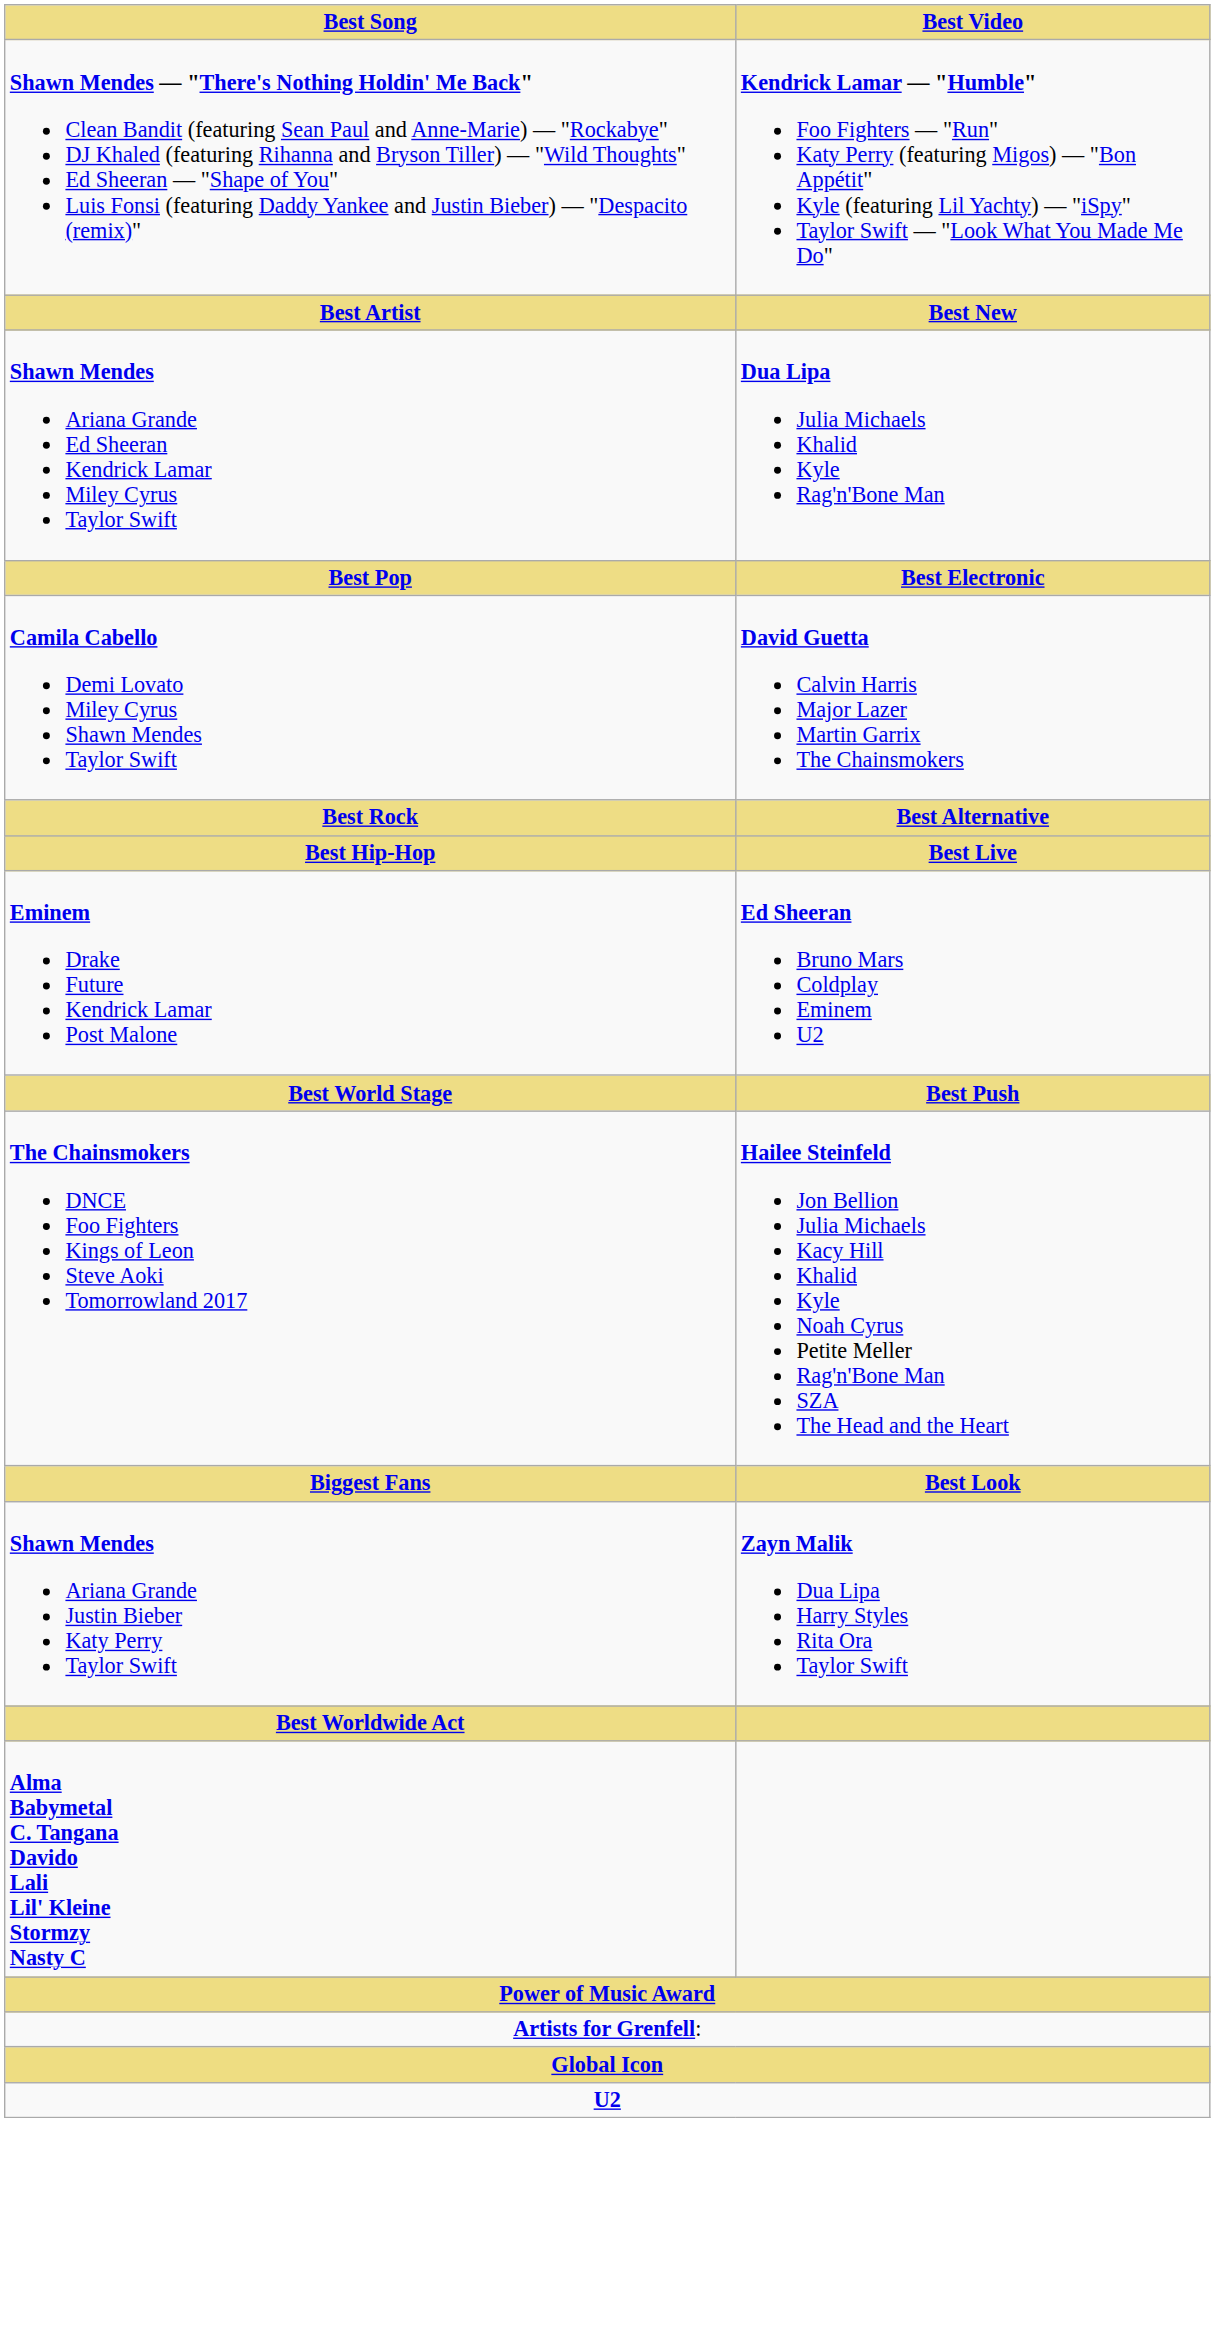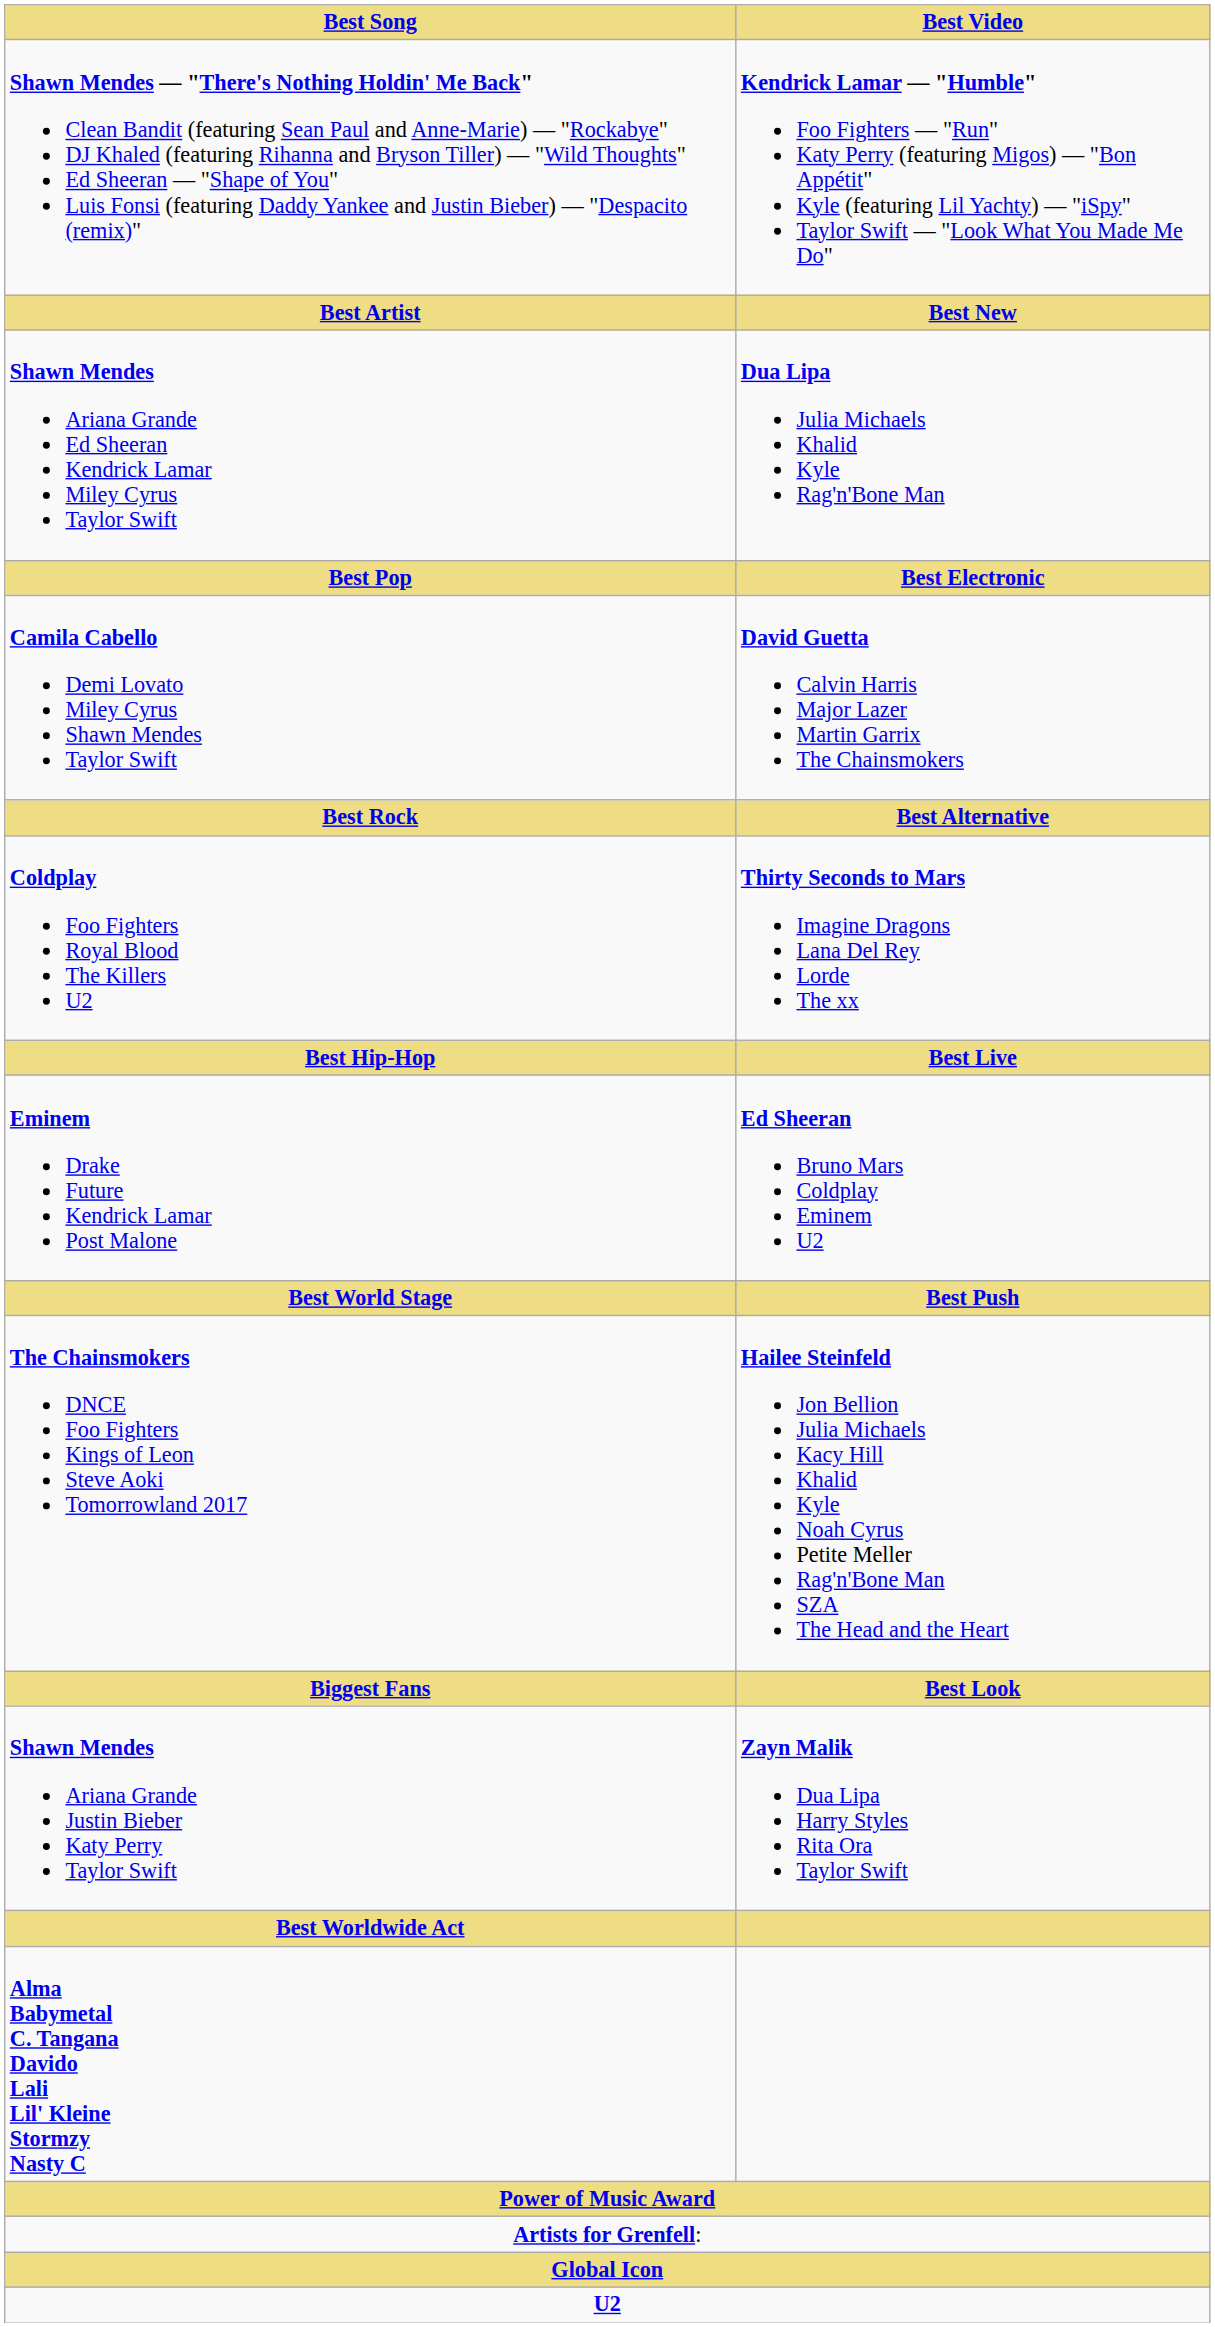+ row: Coldplay Foo Fighters Royal Blood The Killers U2 | Thirty Seconds to Mars Imagine Dragons Lana Del Rey Lorde The xx
